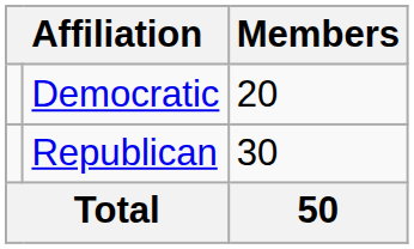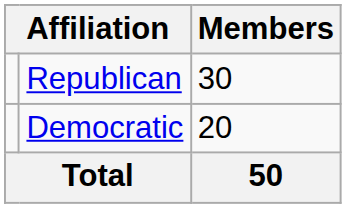rows swapped: Democratic <-> Republican
